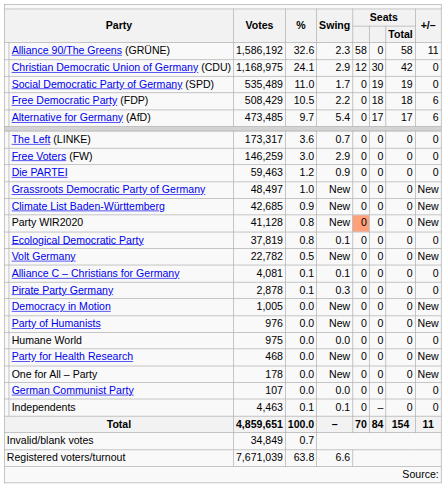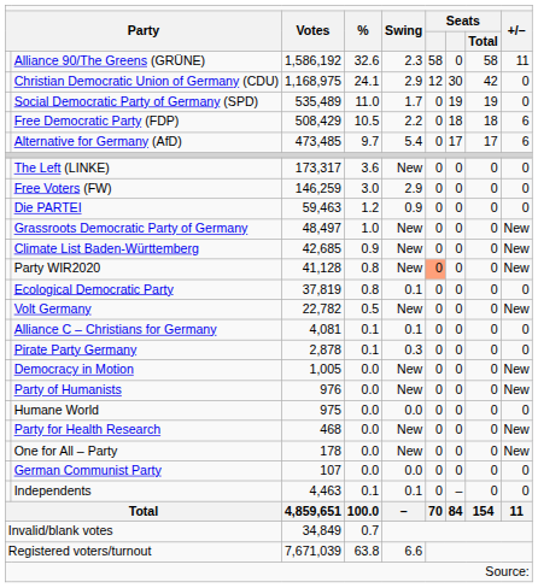The Left (LINKE) | column 5: 0.7 -> New
